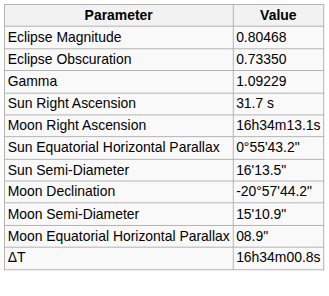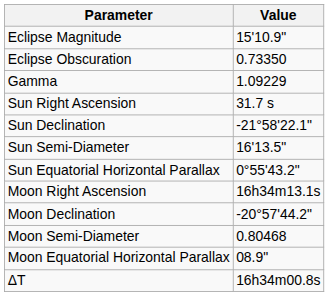Eclipse Magnitude | Value: 0.80468 -> 15'10.9"
+ row: Sun Declination | -21°58'22.1"
rows swapped: Sun Semi-Diameter <-> Moon Right Ascension
Moon Semi-Diameter | Value: 15'10.9" -> 0.80468
